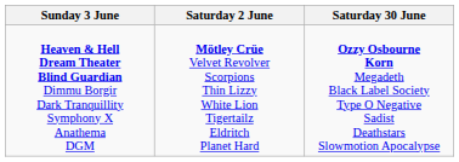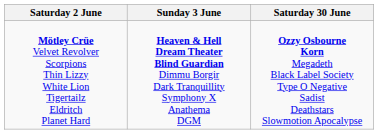columns swapped: Saturday 2 June <-> Sunday 3 June
